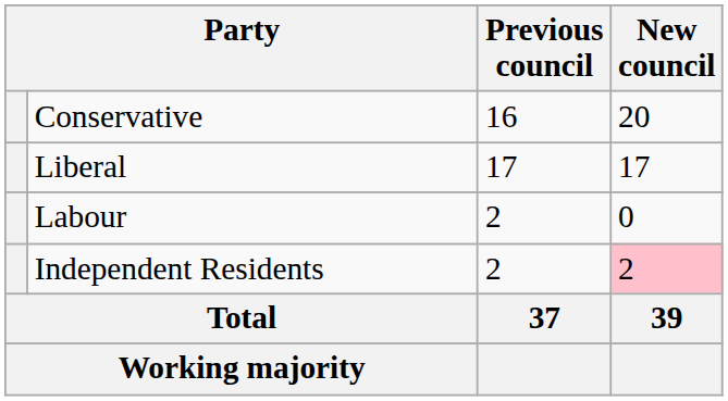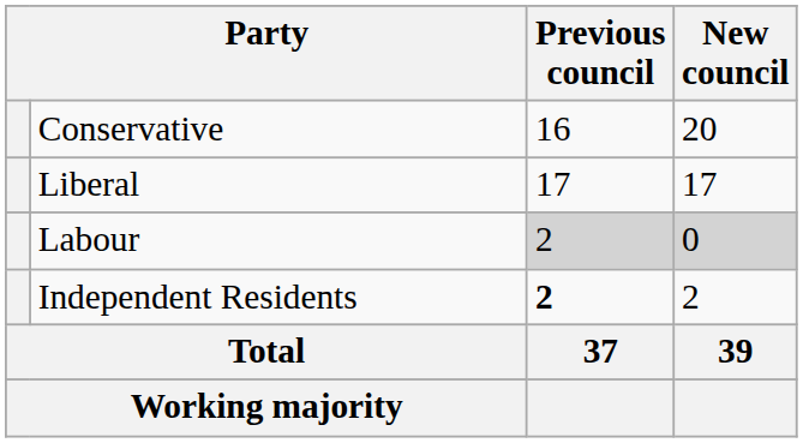Labour | Previous council: no background -> lightgrey background
Labour | New council: no background -> lightgrey background
Independent Residents | Previous council: normal -> bold
Independent Residents | New council: pink background -> no background
